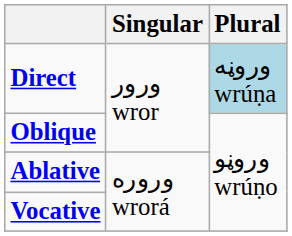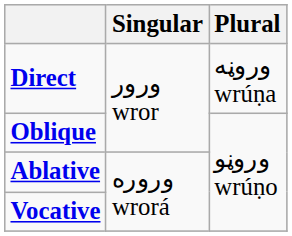Direct | Plural: lightblue background -> no background
